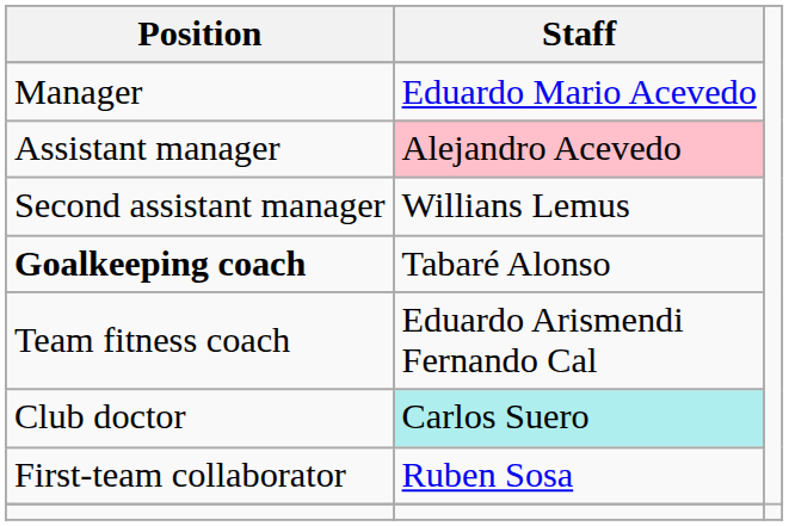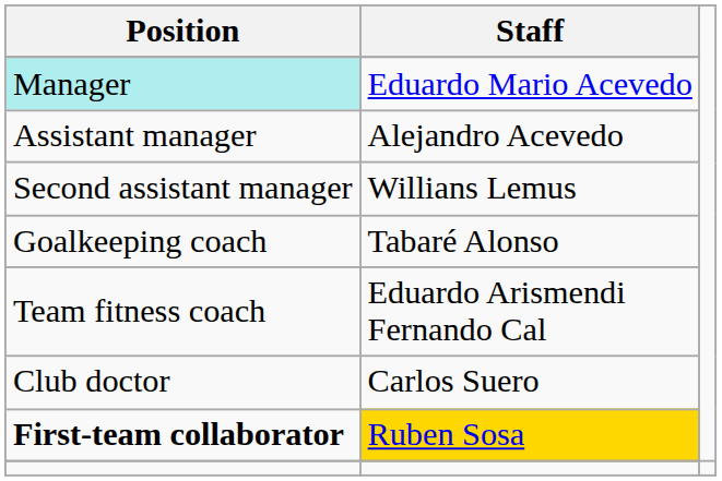Manager | Position: no background -> paleturquoise background
Assistant manager | Staff: pink background -> no background
Goalkeeping coach | Position: bold -> normal
Club doctor | Staff: paleturquoise background -> no background
First-team collaborator | Position: normal -> bold
First-team collaborator | Staff: no background -> gold background
